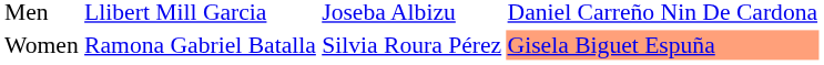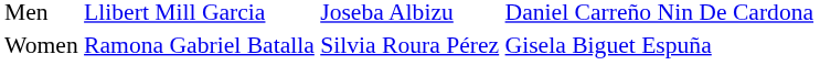Women | column 4: lightsalmon background -> no background
